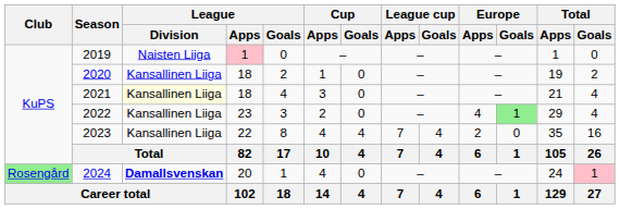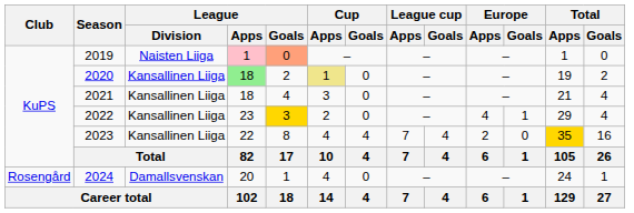2019 | League / Goals: no background -> lightsalmon background
2020 | League / Apps: no background -> lightgreen background
2020 | Cup / Apps: no background -> khaki background
2021 | League / Division: lightyellow background -> no background
2022 | League / Goals: no background -> gold background
2022 | Europe / Goals: lightgreen background -> no background
2023 | Total / Apps: no background -> gold background
2024 | Club: lightgreen background -> no background
2024 | League / Division: bold -> normal
2024 | Total / Goals: pink background -> no background
